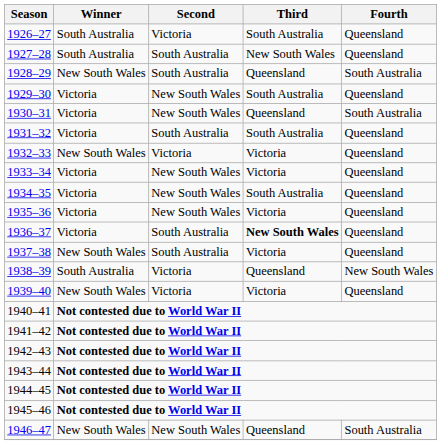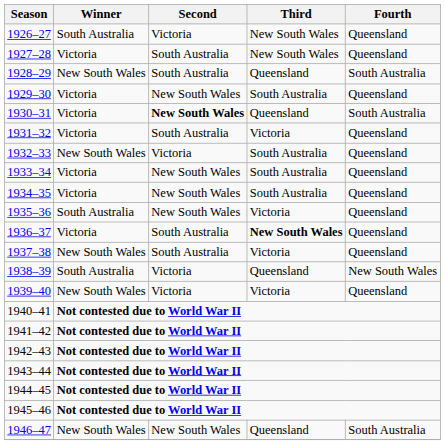1926–27 | Third: South Australia -> New South Wales
1927–28 | Winner: South Australia -> Victoria
1930–31 | Second: normal -> bold
1931–32 | Third: South Australia -> Victoria
1932–33 | Third: Victoria -> South Australia
1933–34 | Third: Victoria -> South Australia
1935–36 | Winner: Victoria -> South Australia
